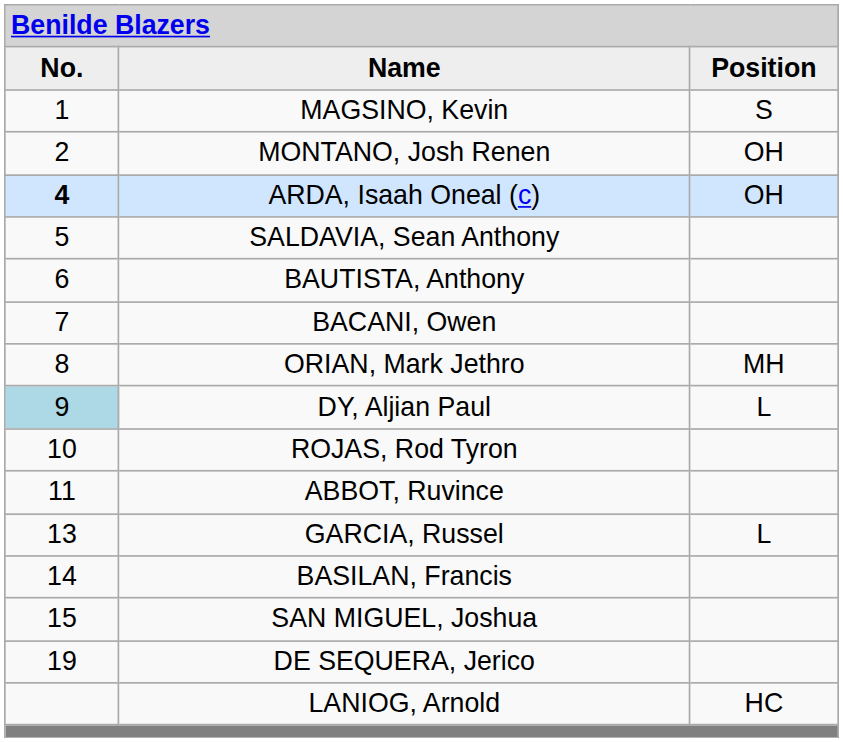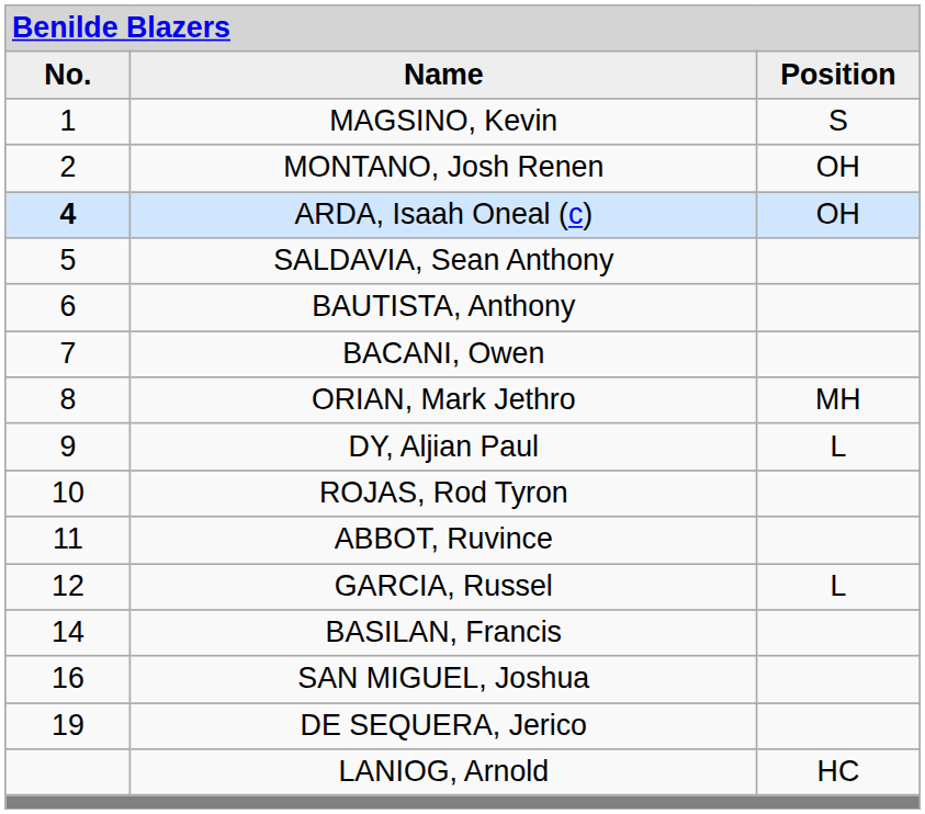DY, Aljian Paul | column 1: lightblue background -> no background
GARCIA, Russel | column 1: 13 -> 12
SAN MIGUEL, Joshua | column 1: 15 -> 16
